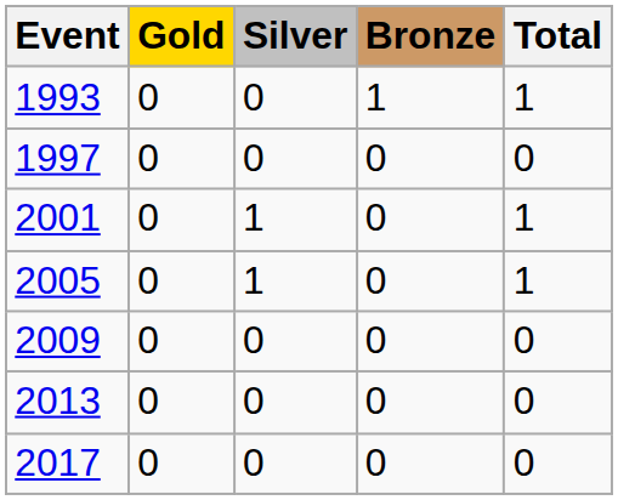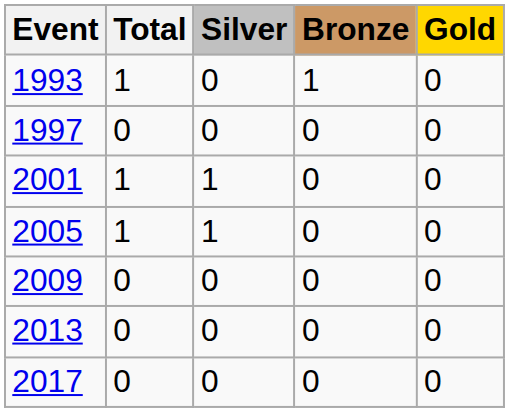columns swapped: Gold <-> Total
